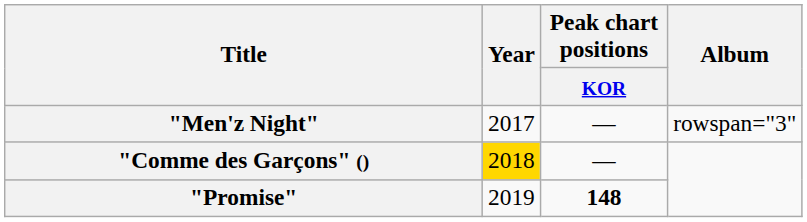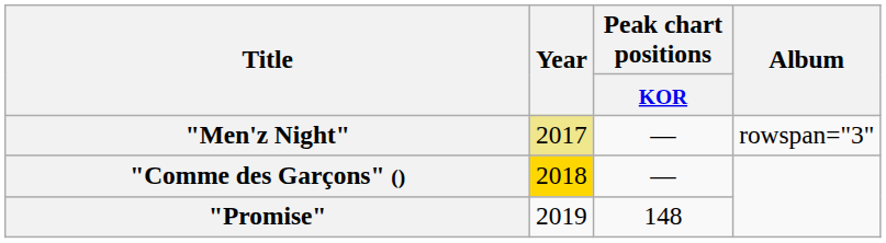"Men'z Night" | Year: no background -> khaki background
"Promise" | Peak chart positions / KOR: bold -> normal
